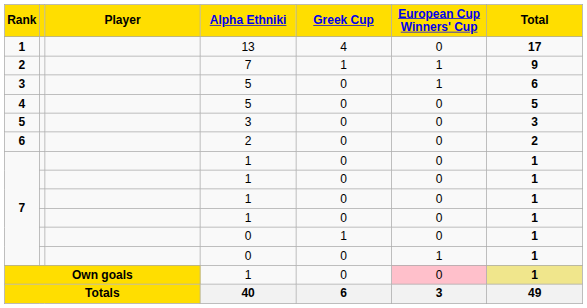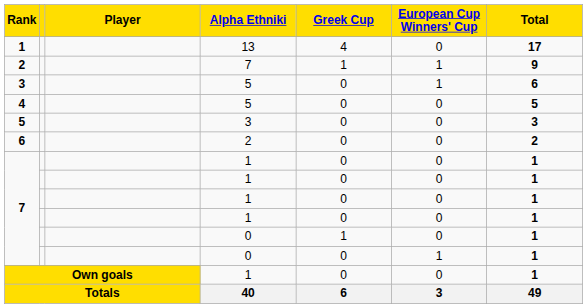Own goals | European Cup Winners' Cup: pink background -> no background
Own goals | Total: khaki background -> no background
